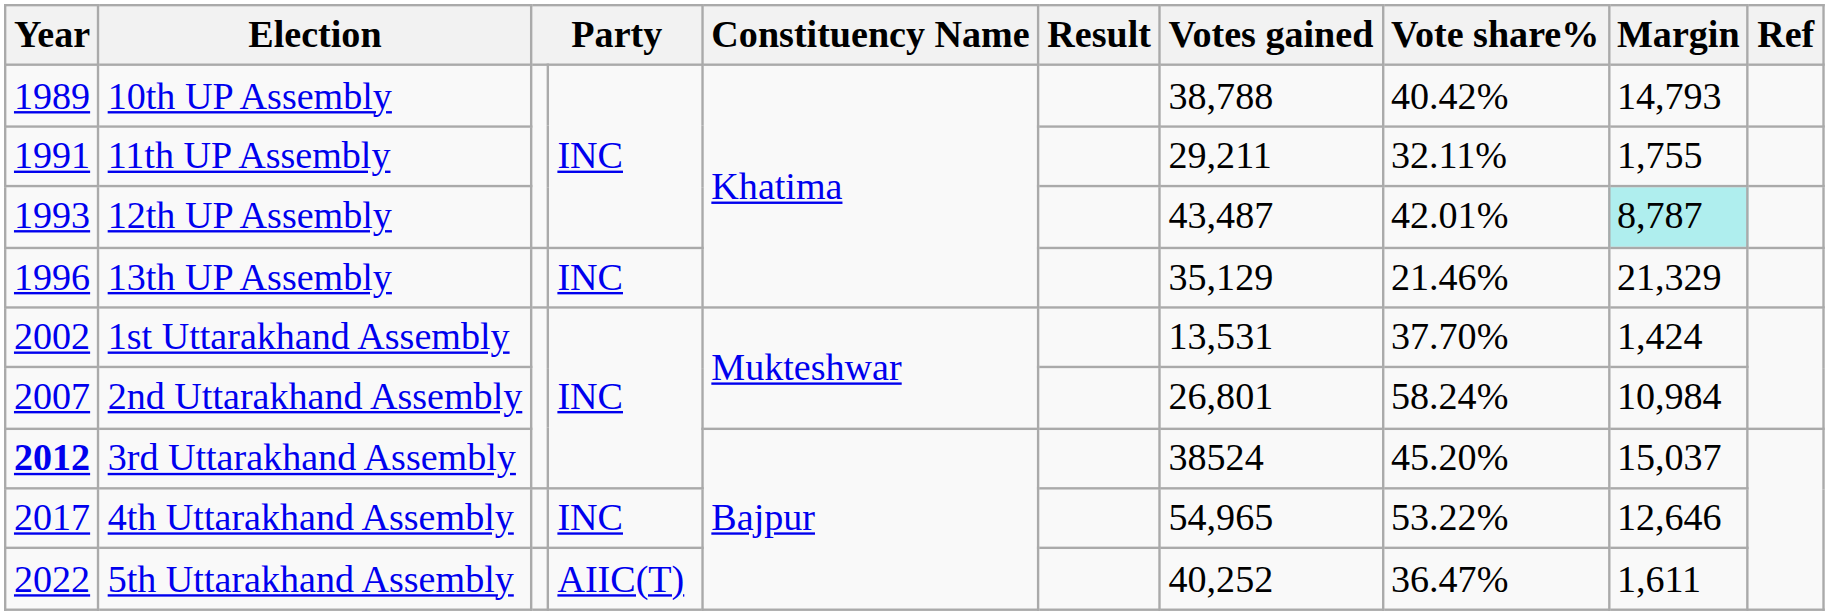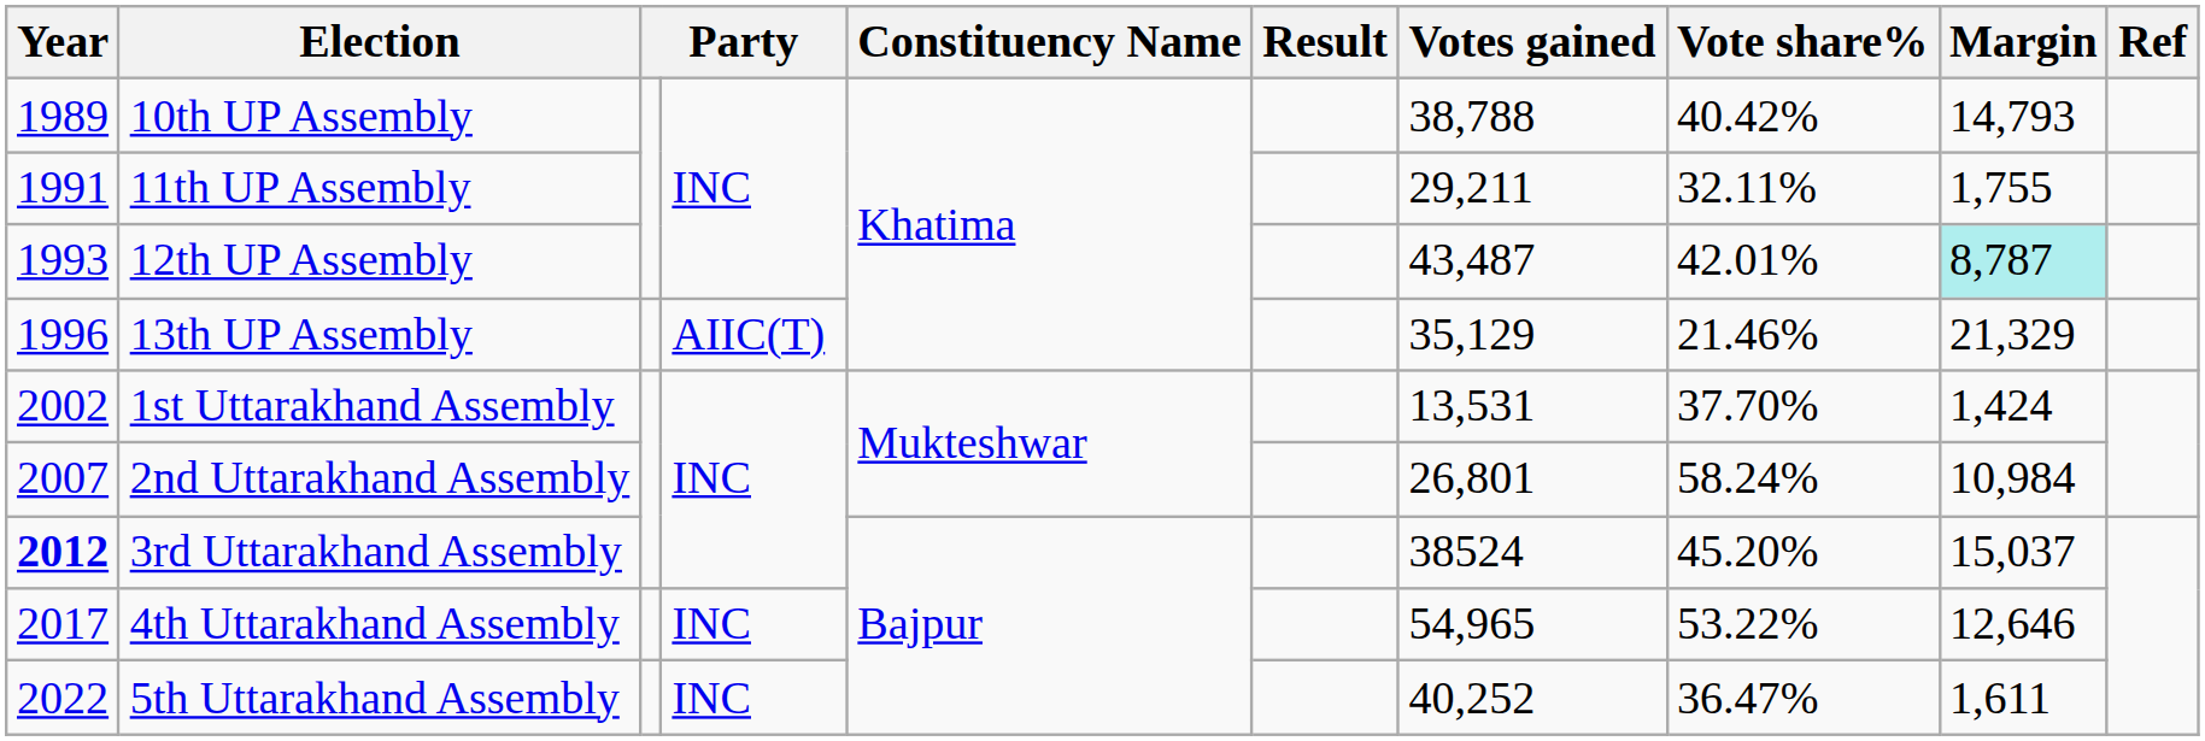13th UP Assembly | column 4: INC -> AIIC(T)
5th Uttarakhand Assembly | column 4: AIIC(T) -> INC
